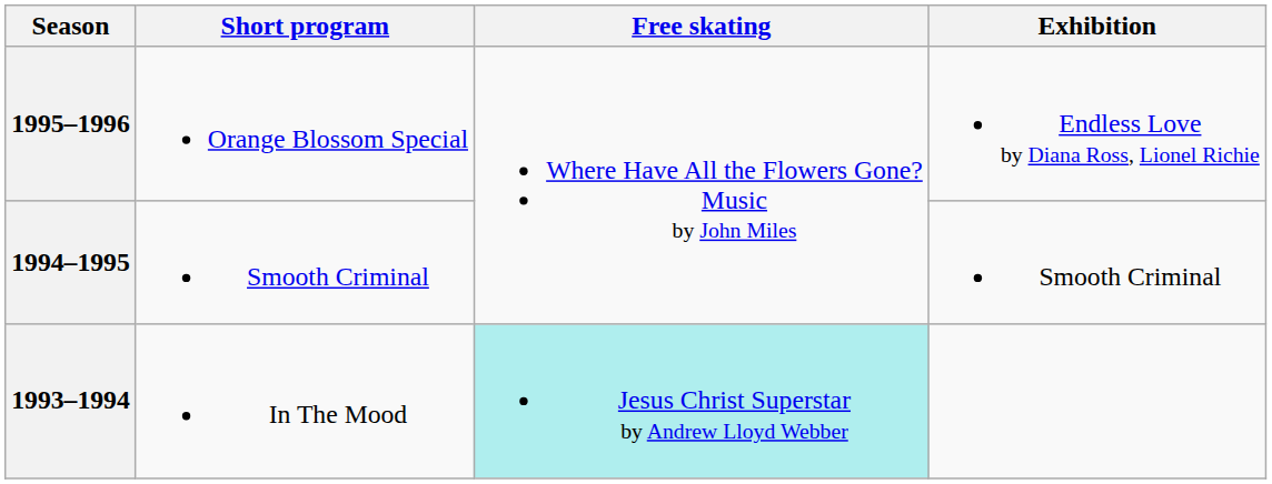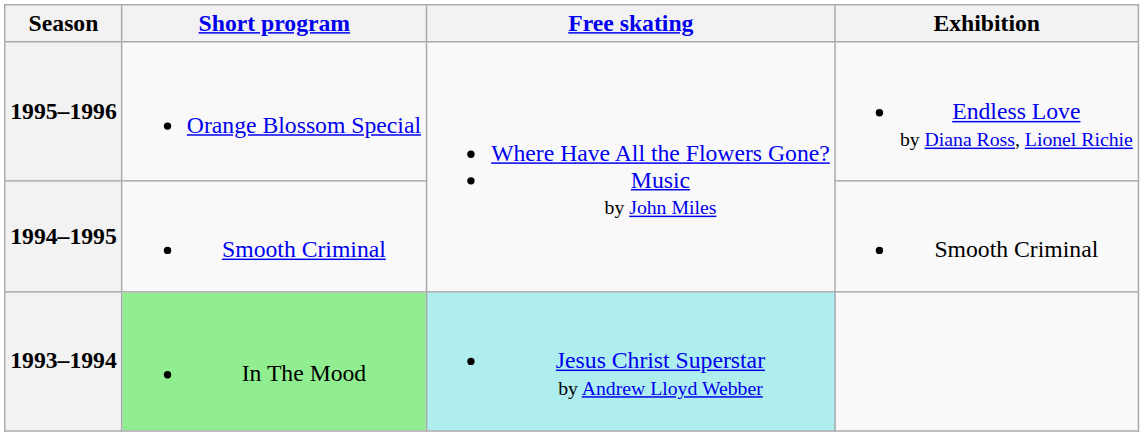1993–1994 | Short program: no background -> lightgreen background
